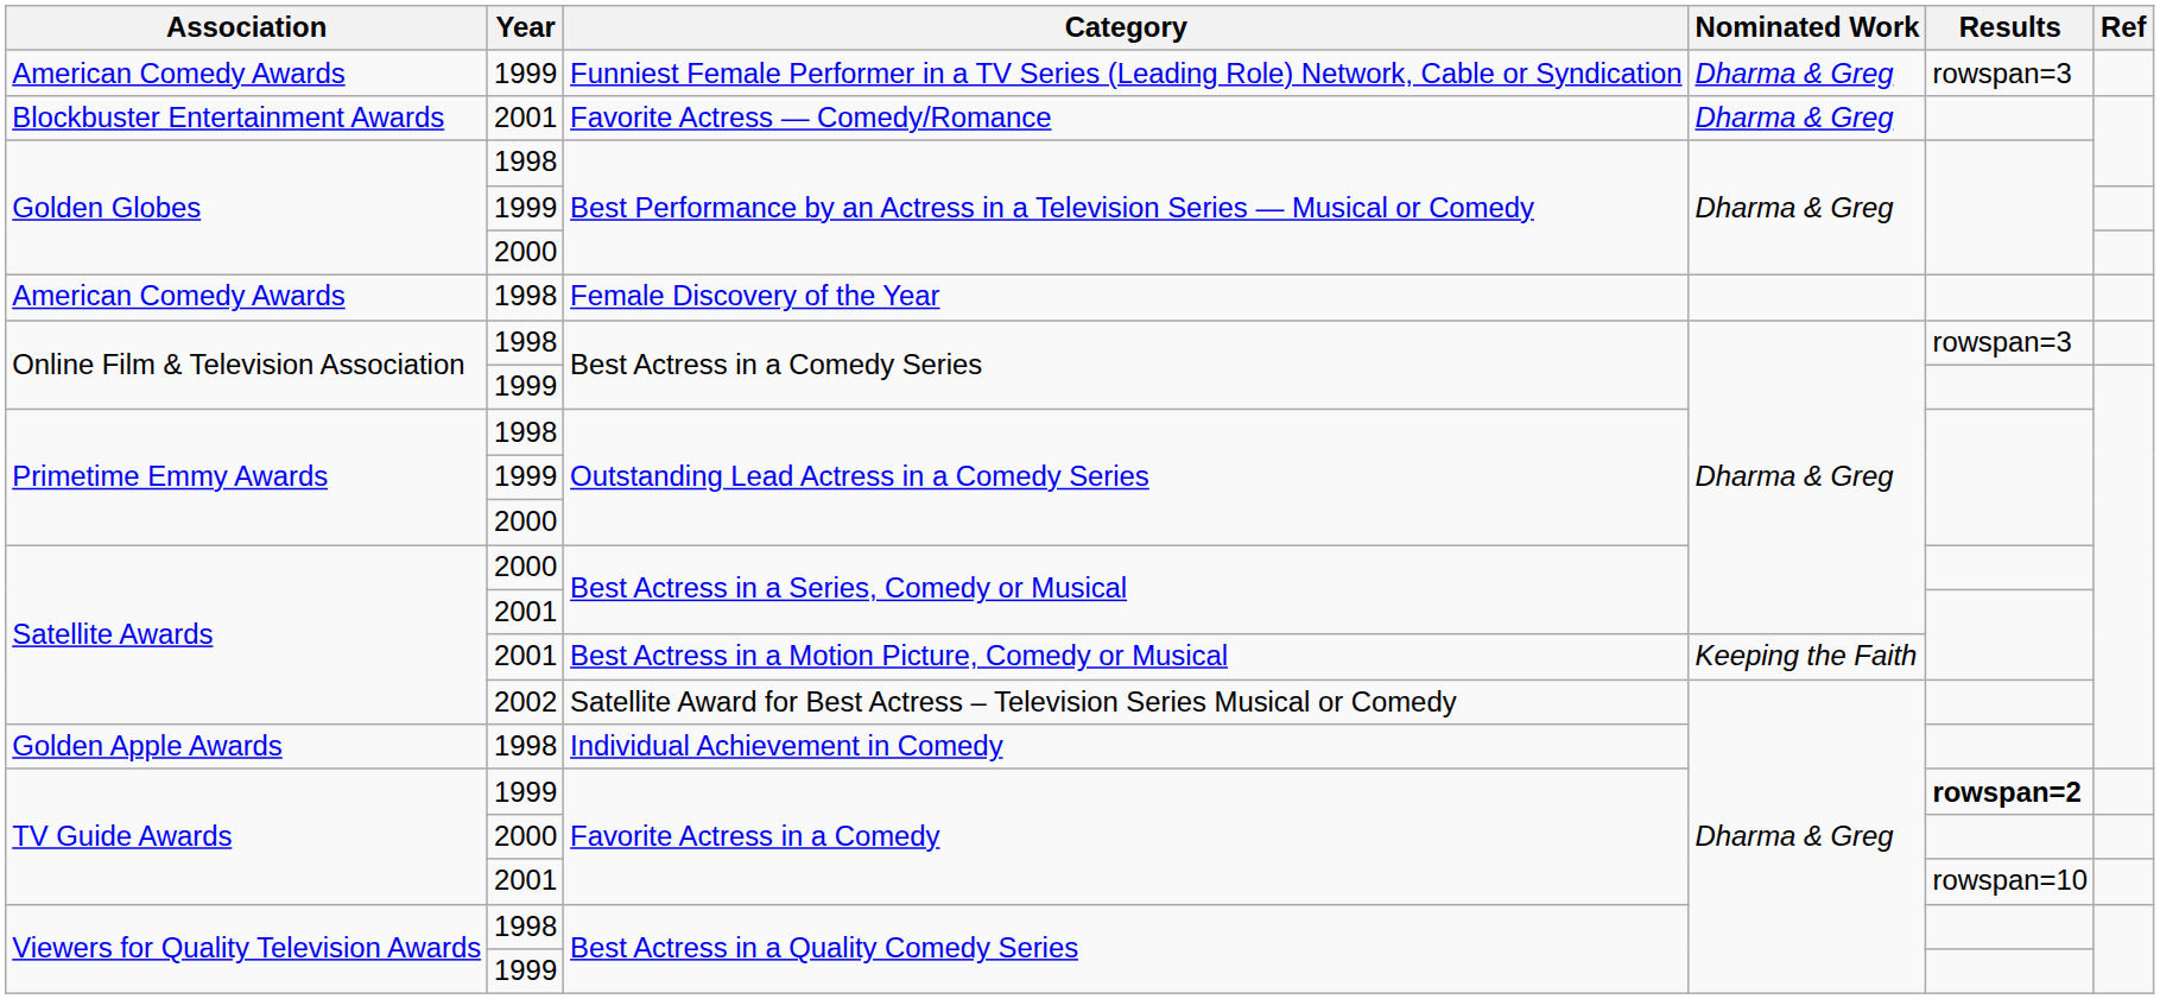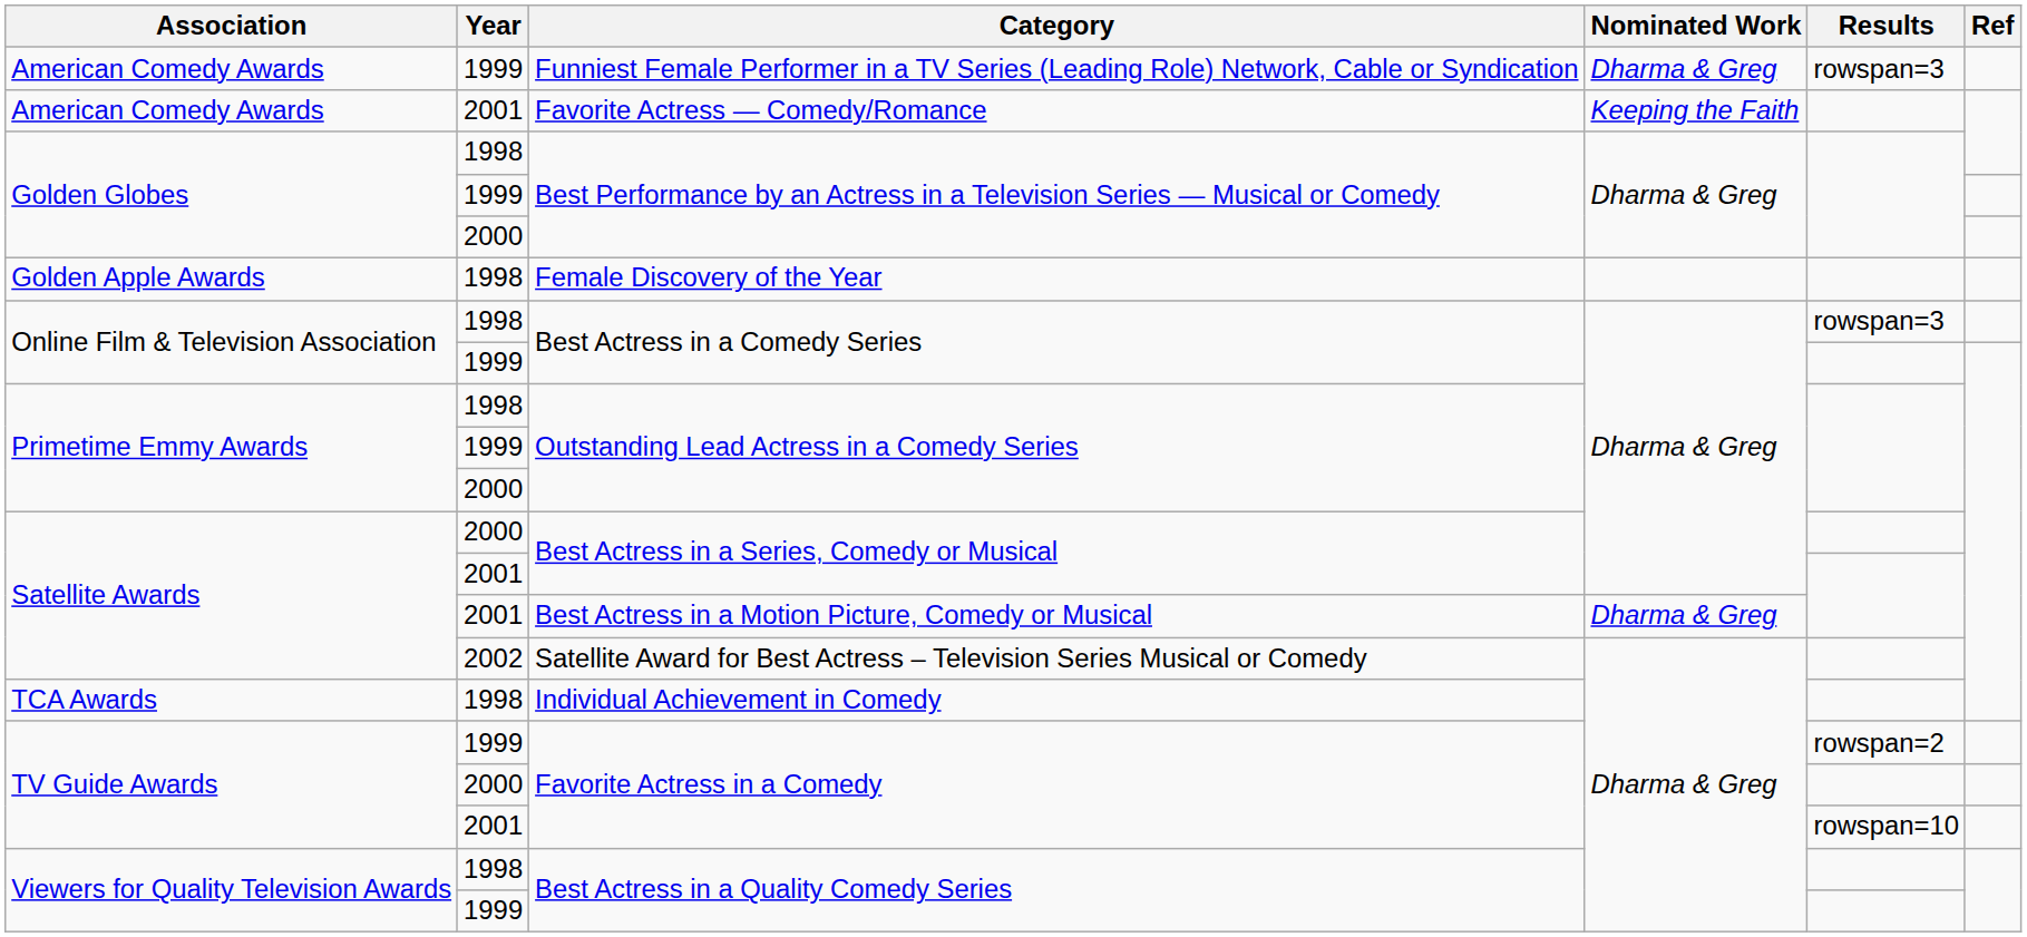Favorite Actress — Comedy/Romance | Association: Blockbuster Entertainment Awards -> American Comedy Awards
Favorite Actress — Comedy/Romance | Nominated Work: Dharma & Greg -> Keeping the Faith
Female Discovery of the Year | Association: American Comedy Awards -> Golden Apple Awards
Best Actress in a Motion Picture, Comedy or Musical | Nominated Work: Keeping the Faith -> Dharma & Greg
Individual Achievement in Comedy | Association: Golden Apple Awards -> TCA Awards
1999 / Favorite Actress in a Comedy | Results: bold -> normal
